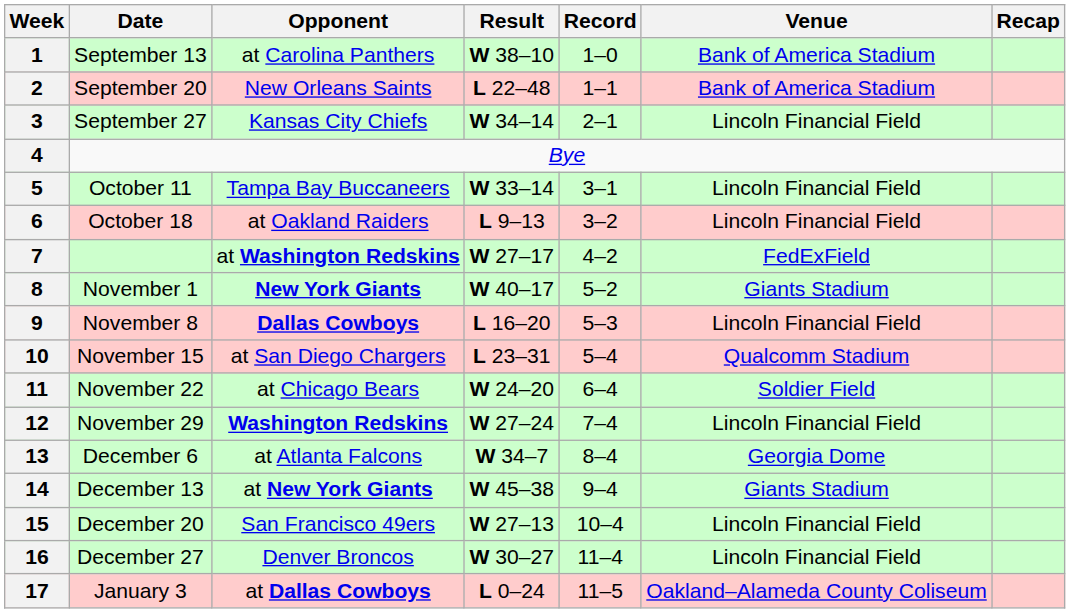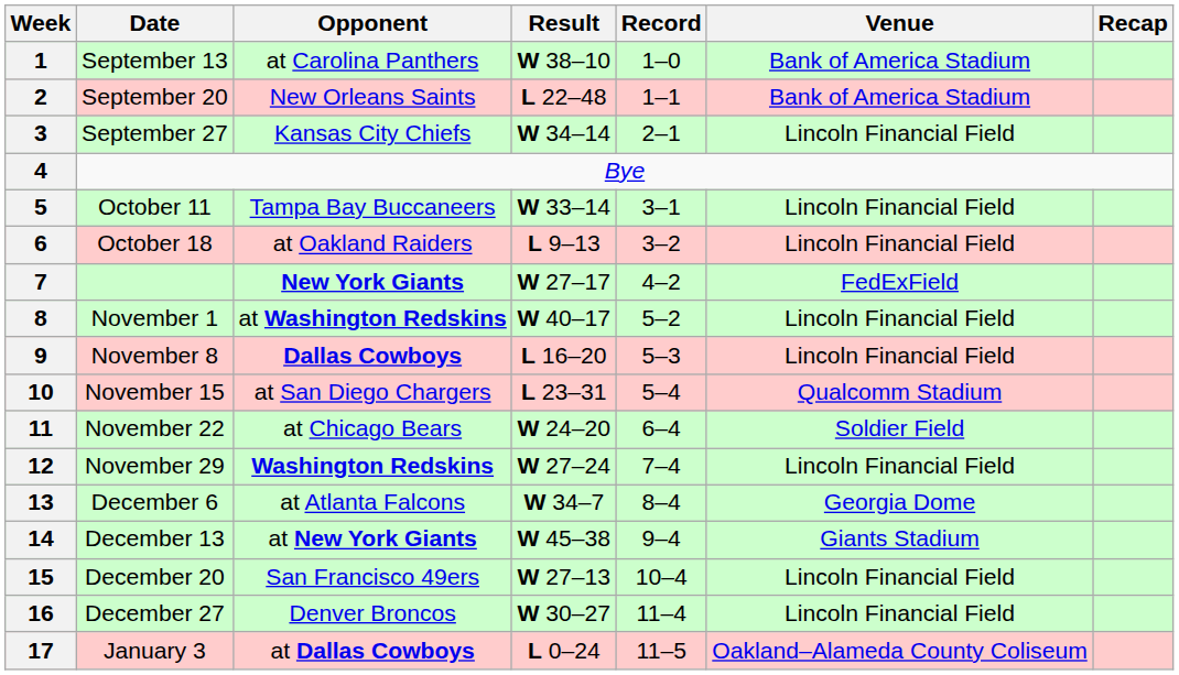7 | Opponent: at Washington Redskins -> New York Giants
8 | Opponent: New York Giants -> at Washington Redskins
8 | Venue: Giants Stadium -> Lincoln Financial Field
